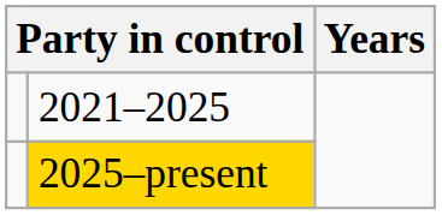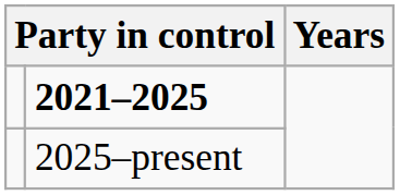2021–2025 | column 2: normal -> bold
2025–present | column 2: gold background -> no background
